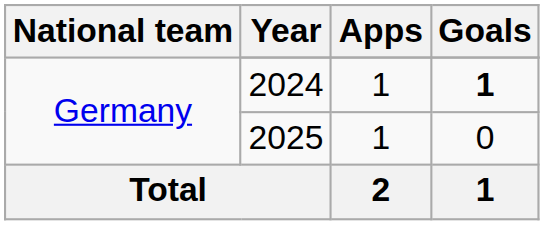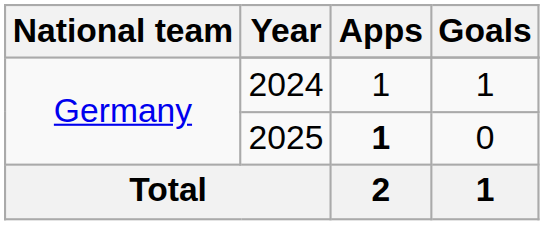2024 | Goals: bold -> normal
2025 | Apps: normal -> bold
